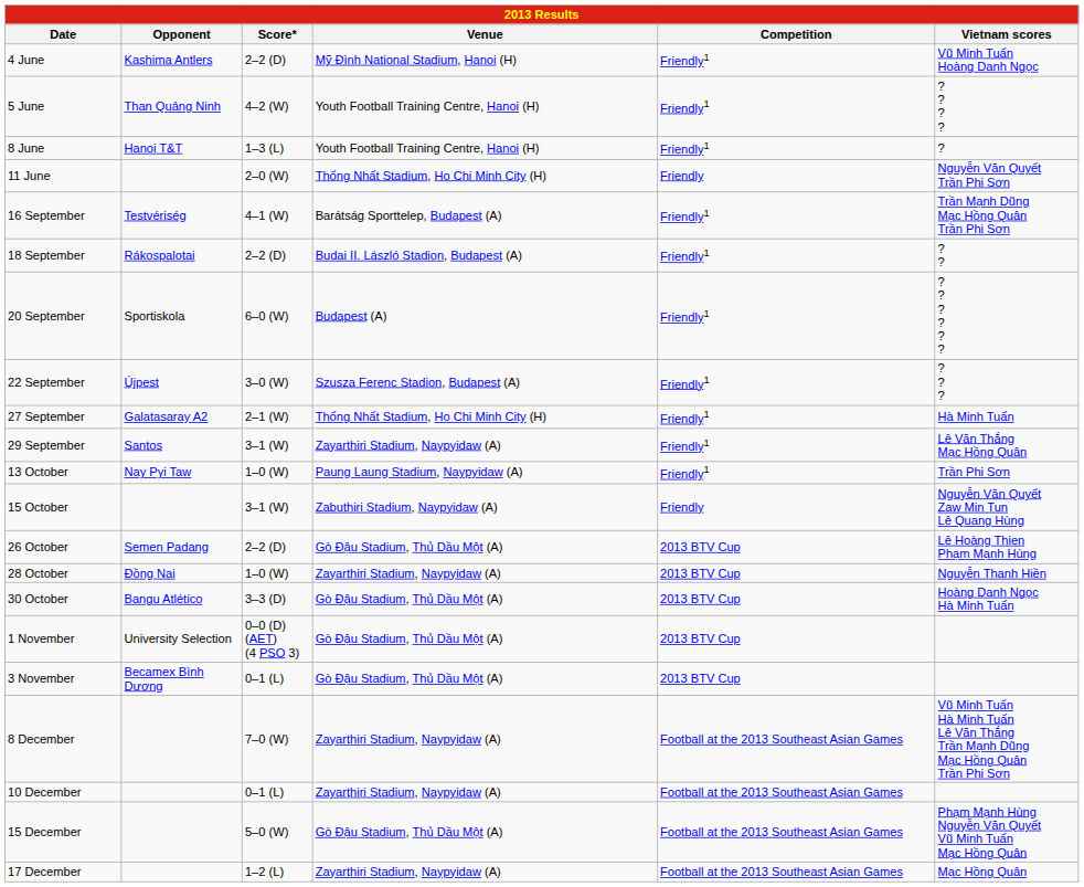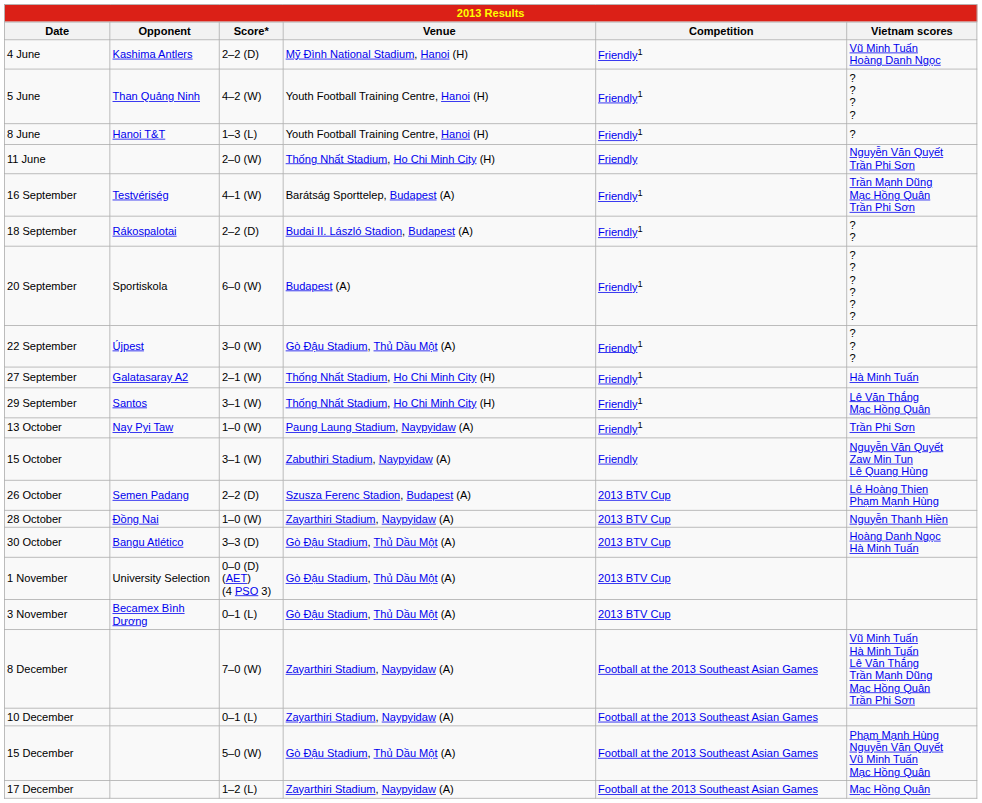22 September | Venue: Szusza Ferenc Stadion, Budapest (A) -> Gò Đậu Stadium, Thủ Dầu Một (A)
29 September | Venue: Zayarthiri Stadium, Naypyidaw (A) -> Thống Nhất Stadium, Ho Chi Minh City (H)
26 October | Venue: Gò Đậu Stadium, Thủ Dầu Một (A) -> Szusza Ferenc Stadion, Budapest (A)
